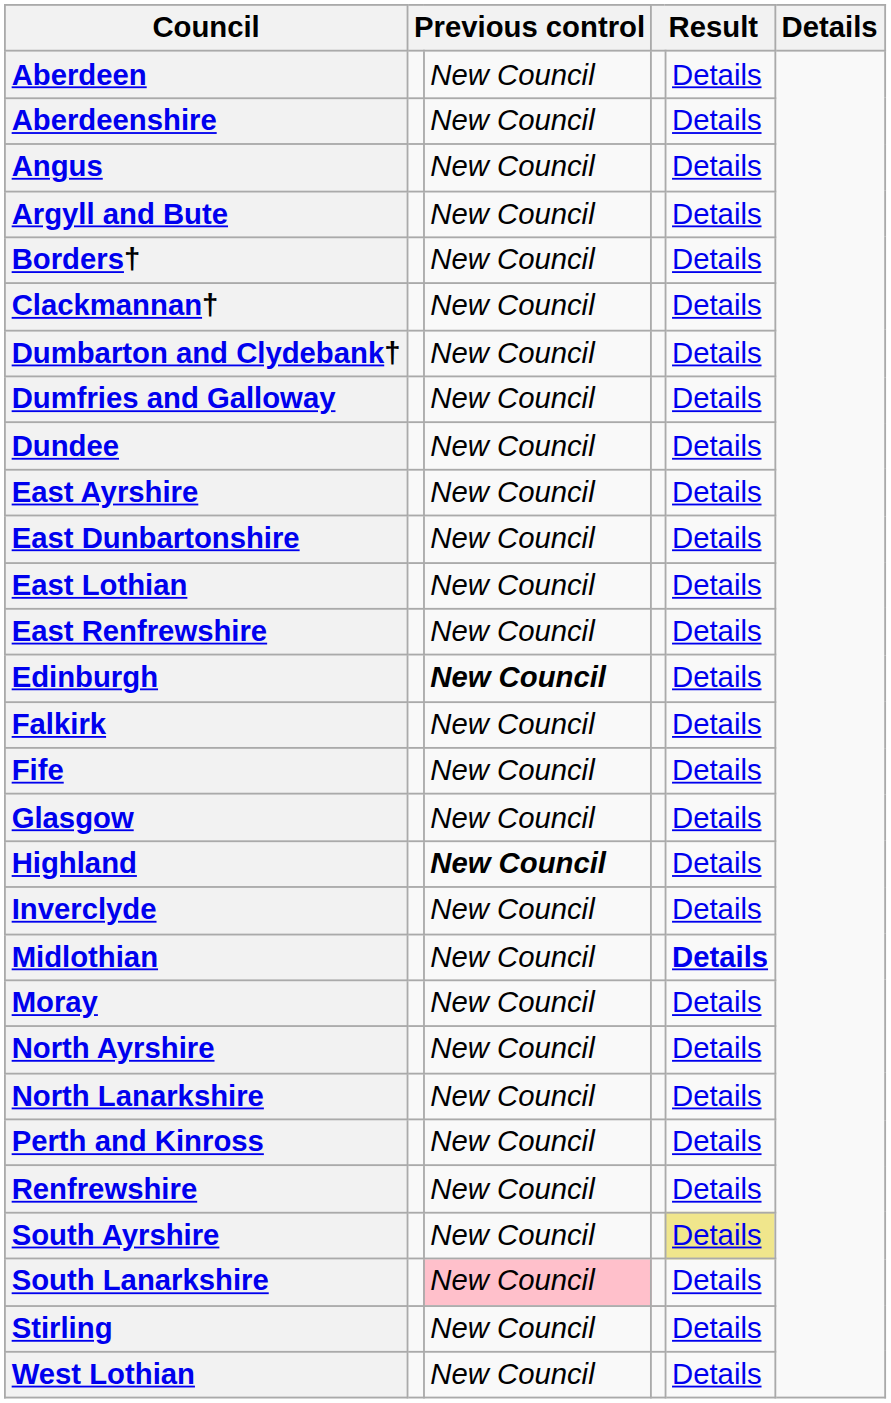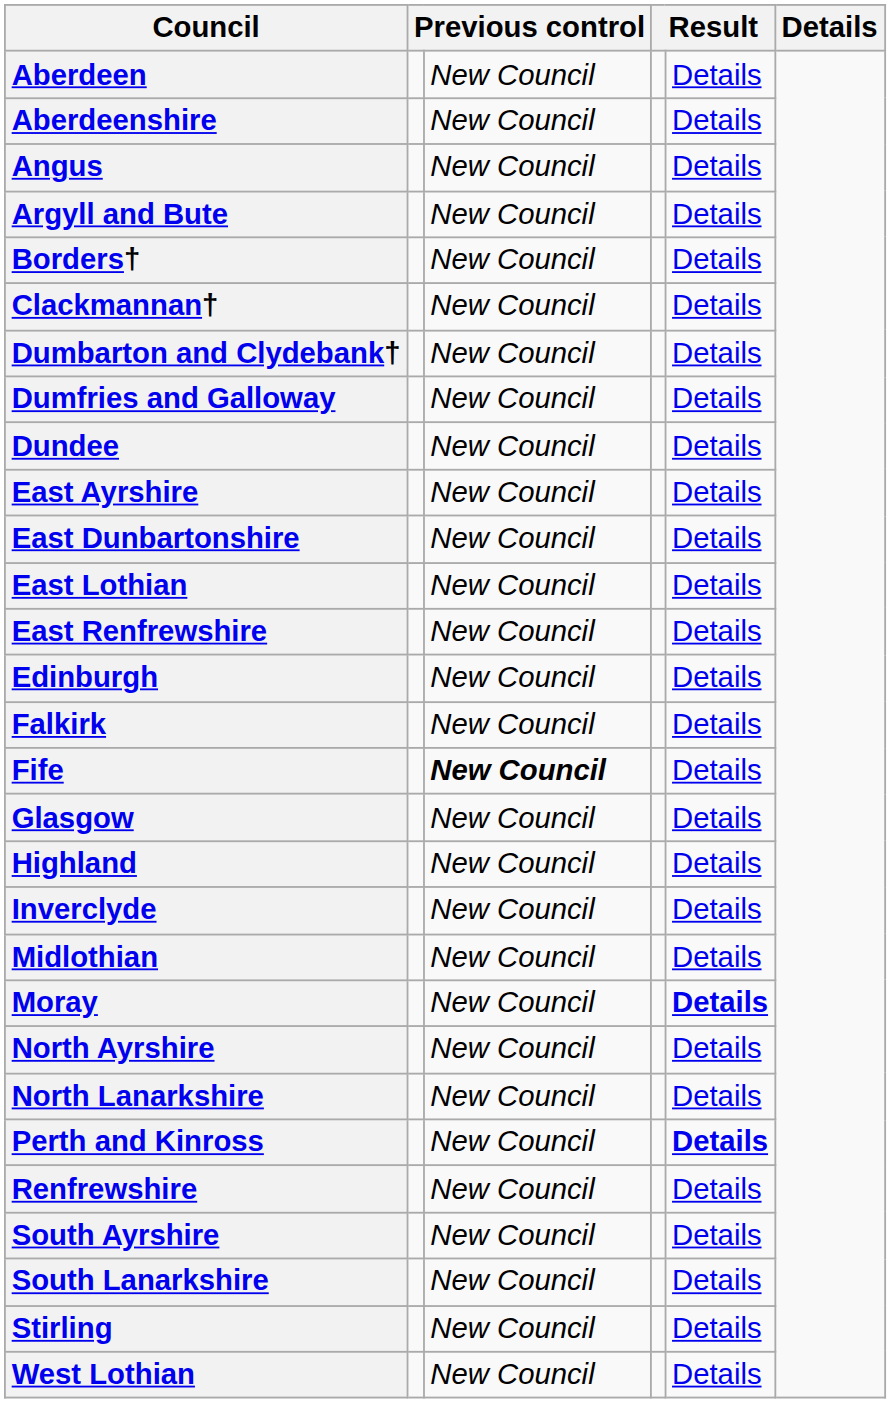Edinburgh | column 3: bold -> normal
Fife | column 3: normal -> bold
Highland | column 3: bold -> normal
Midlothian | column 5: bold -> normal
Moray | column 5: normal -> bold
Perth and Kinross | column 5: normal -> bold
South Ayrshire | column 5: khaki background -> no background
South Lanarkshire | column 3: pink background -> no background
